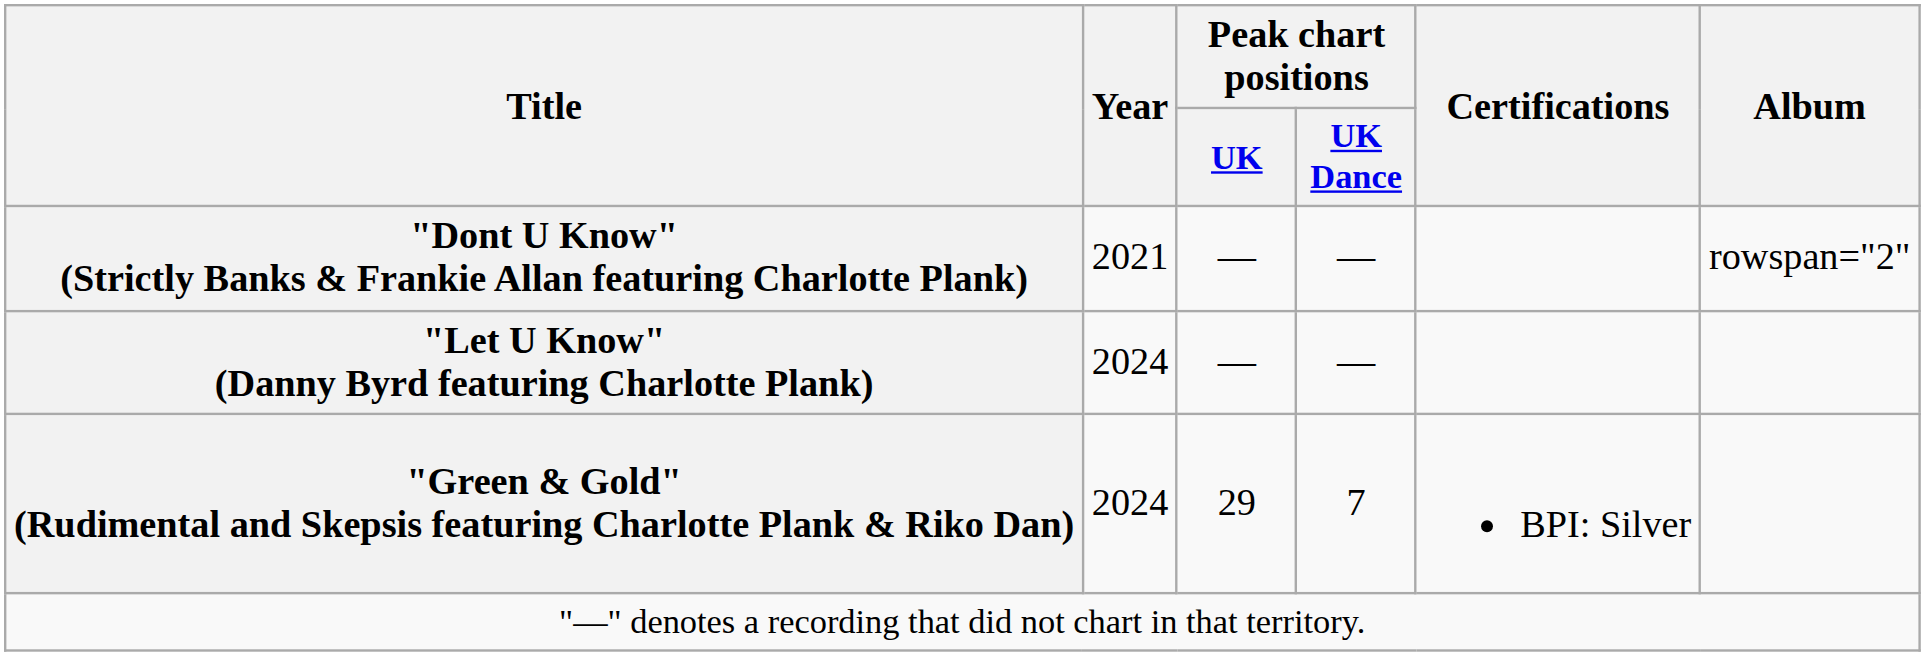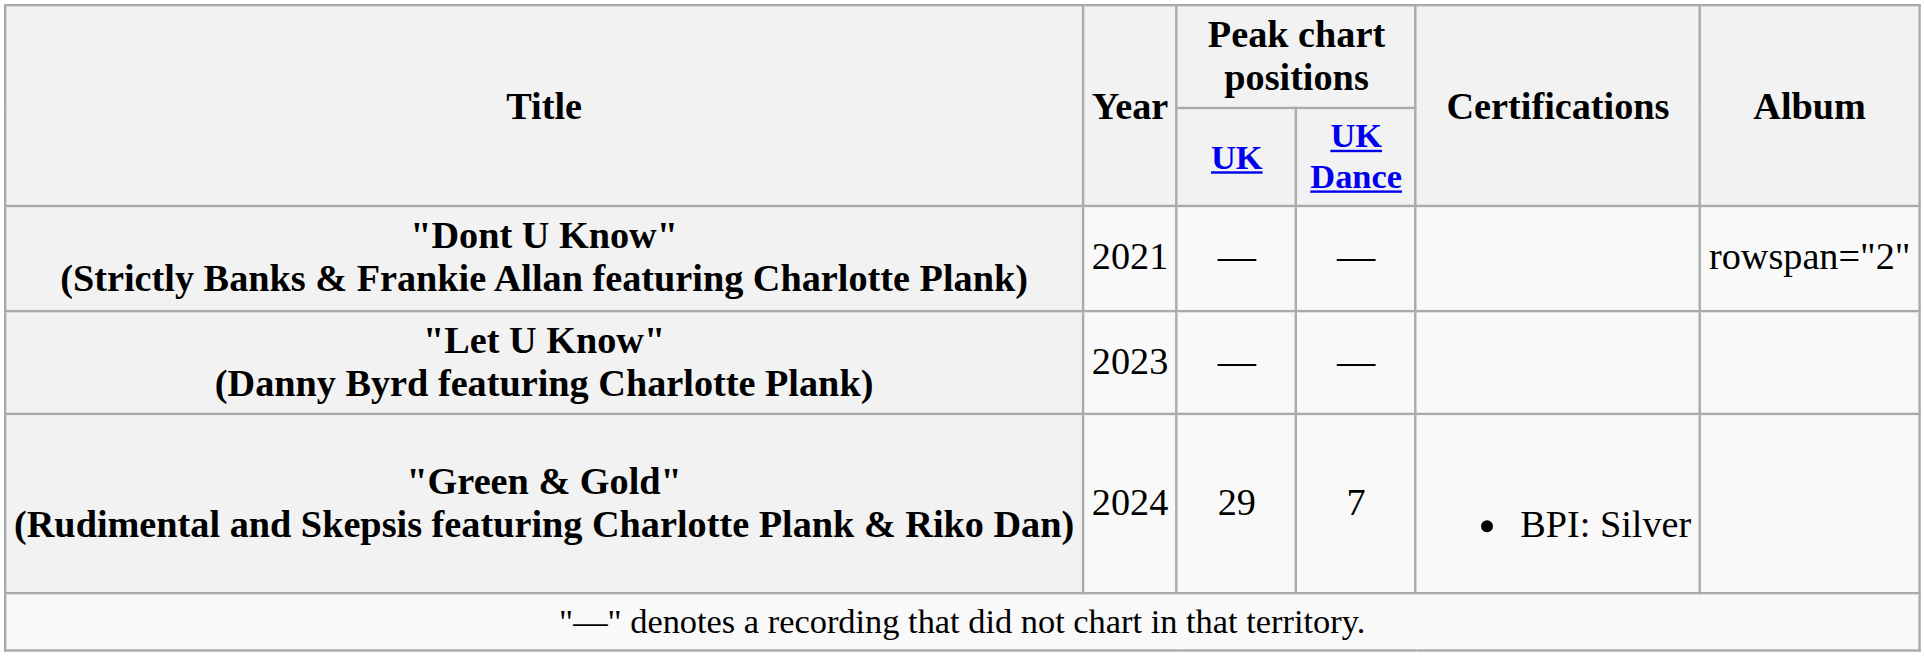"Let U Know" (Danny Byrd featuring Charlotte Plank) | Year: 2024 -> 2023
